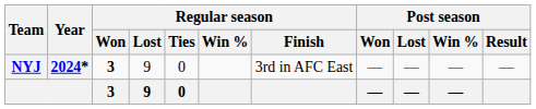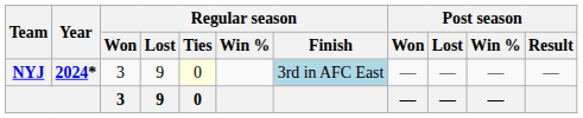NYJ | Regular season / Won: bold -> normal
NYJ | Regular season / Ties: no background -> lightyellow background
NYJ | Regular season / Finish: no background -> lightblue background
